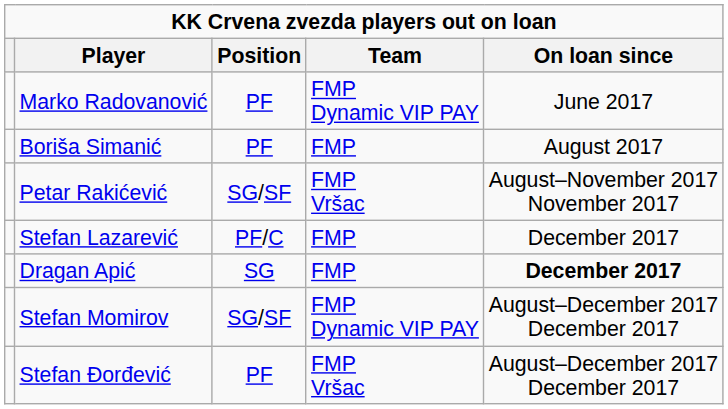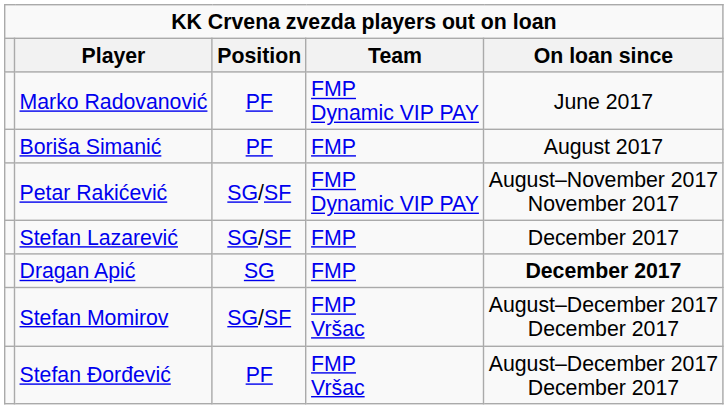Petar Rakićević | Team: FMP Vršac -> FMP Dynamic VIP PAY
Stefan Lazarević | Position: PF/C -> SG/SF
Stefan Momirov | Team: FMP Dynamic VIP PAY -> FMP Vršac
